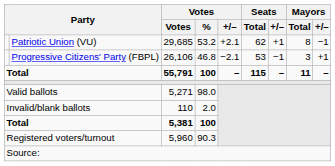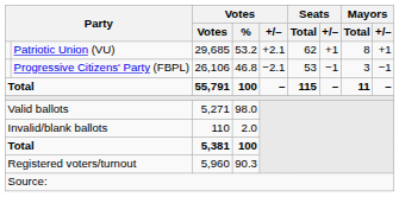29,685 | Mayors / +/–: −1 -> +1
26,106 | Mayors / +/–: +1 -> −1
